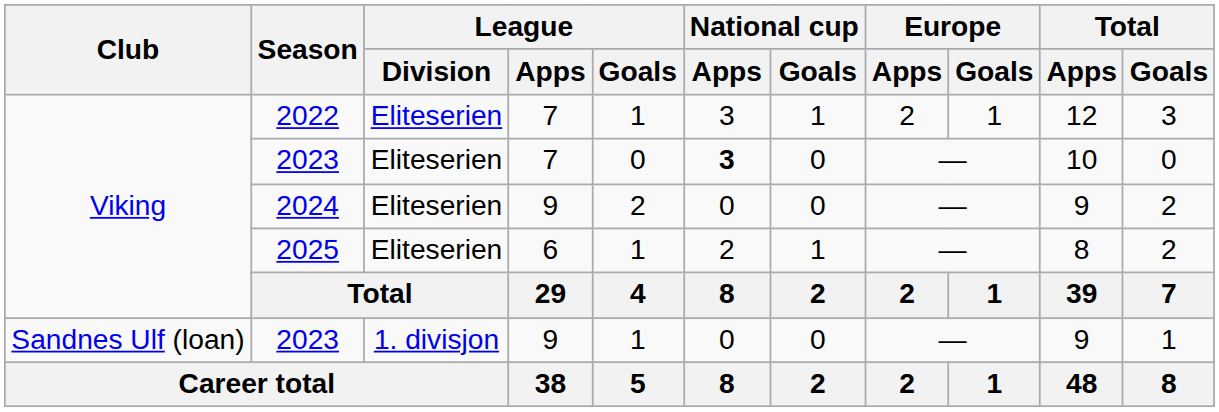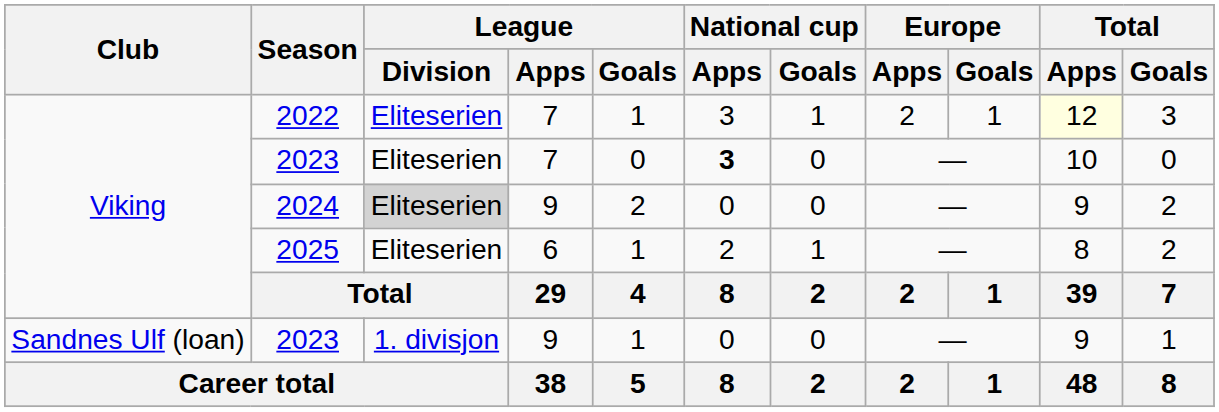2022 | Total / Apps: no background -> lightyellow background
2024 | League / Division: no background -> lightgrey background
